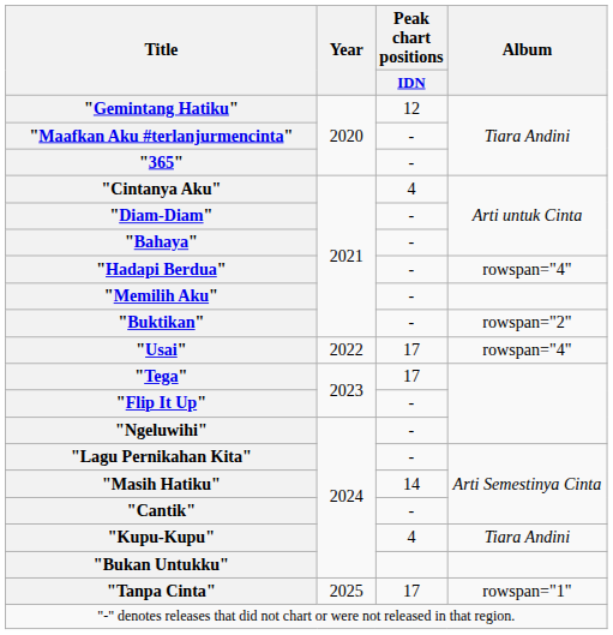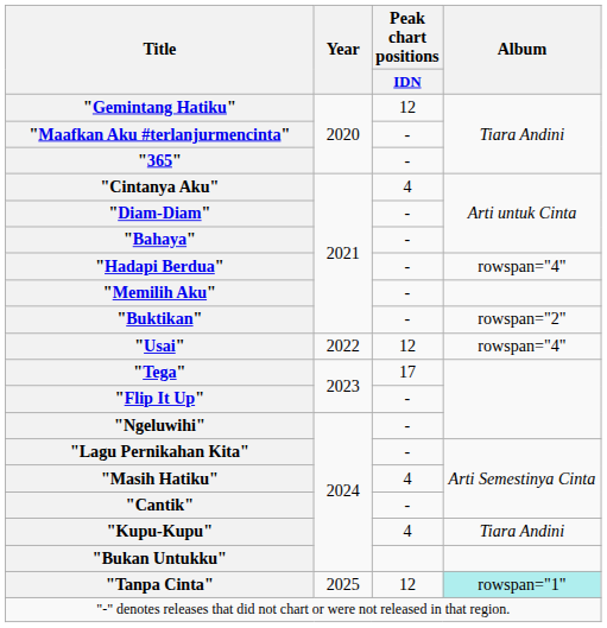"Usai" | Peak chart positions / IDN: 17 -> 12
"Masih Hatiku" | Peak chart positions / IDN: 14 -> 4
"Tanpa Cinta" | Peak chart positions / IDN: 17 -> 12
"Tanpa Cinta" | Album: no background -> paleturquoise background
